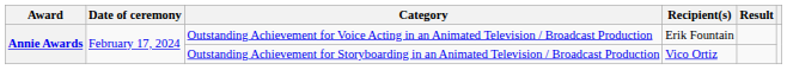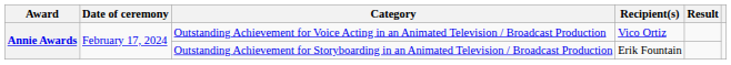row 2 | Recipient(s): Erik Fountain -> Vico Ortiz
row 3 | Recipient(s): Vico Ortiz -> Erik Fountain
